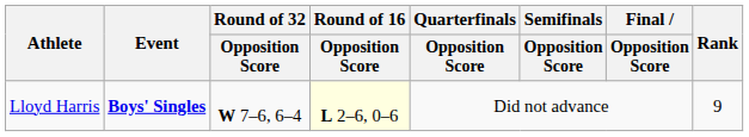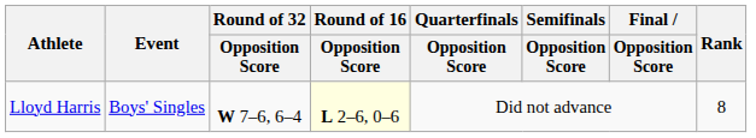Lloyd Harris | Event: bold -> normal
Lloyd Harris | Rank: 9 -> 8
